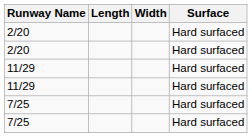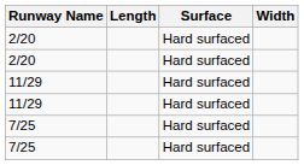columns swapped: Width <-> Surface
